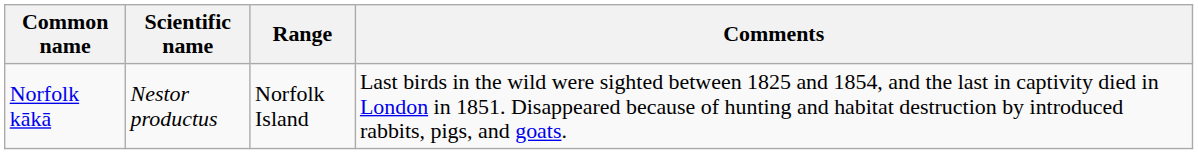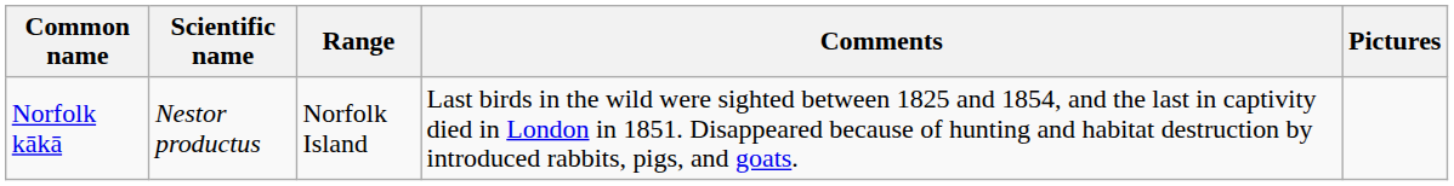+ column: Pictures
